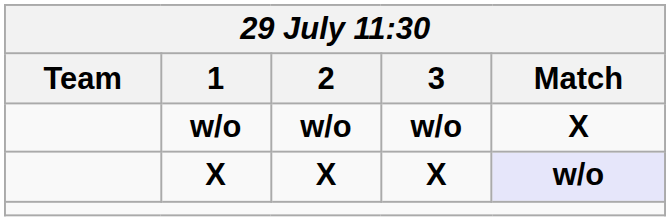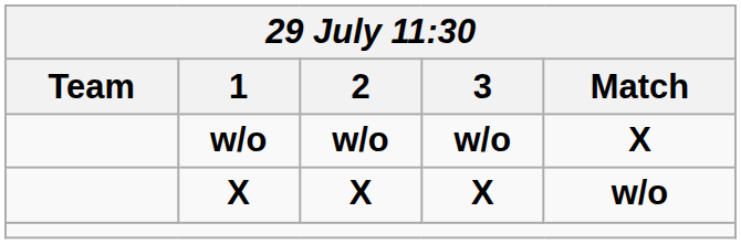row 4 | Match: lavender background -> no background
